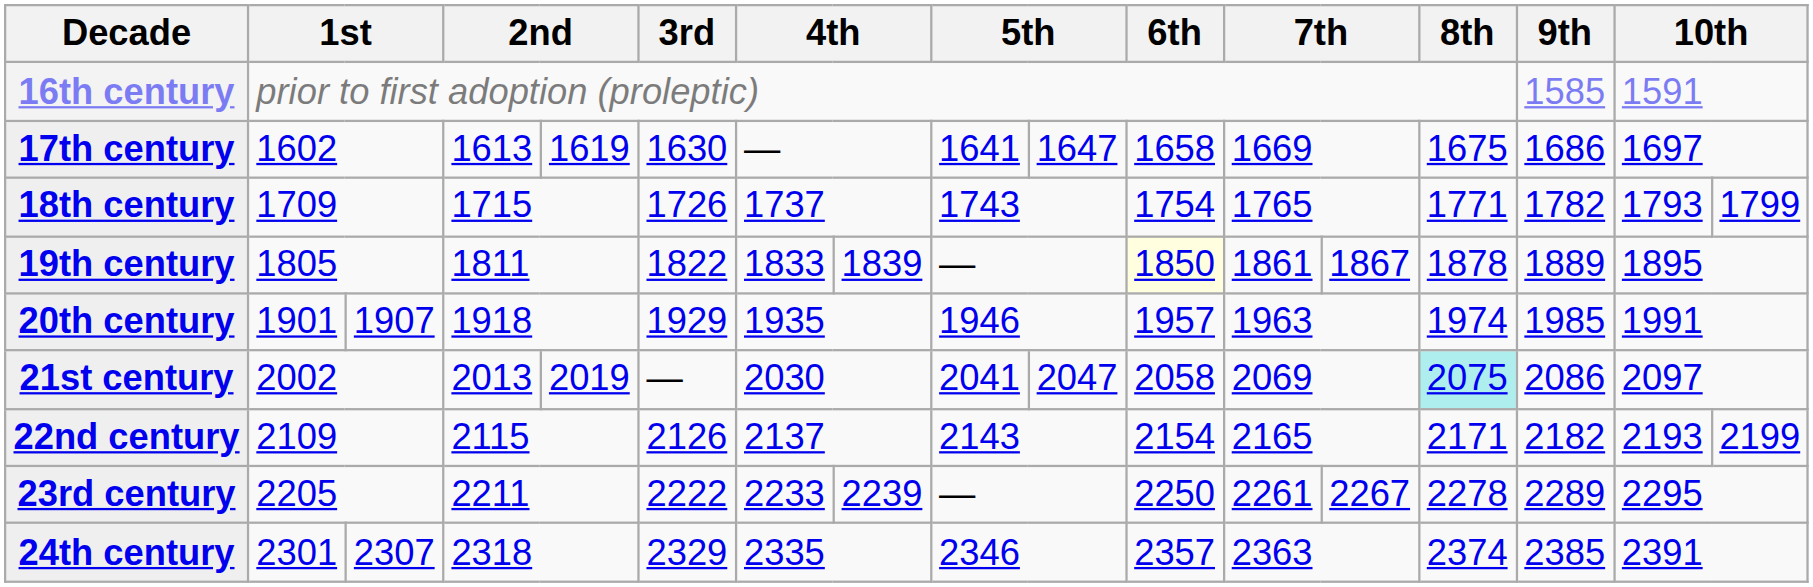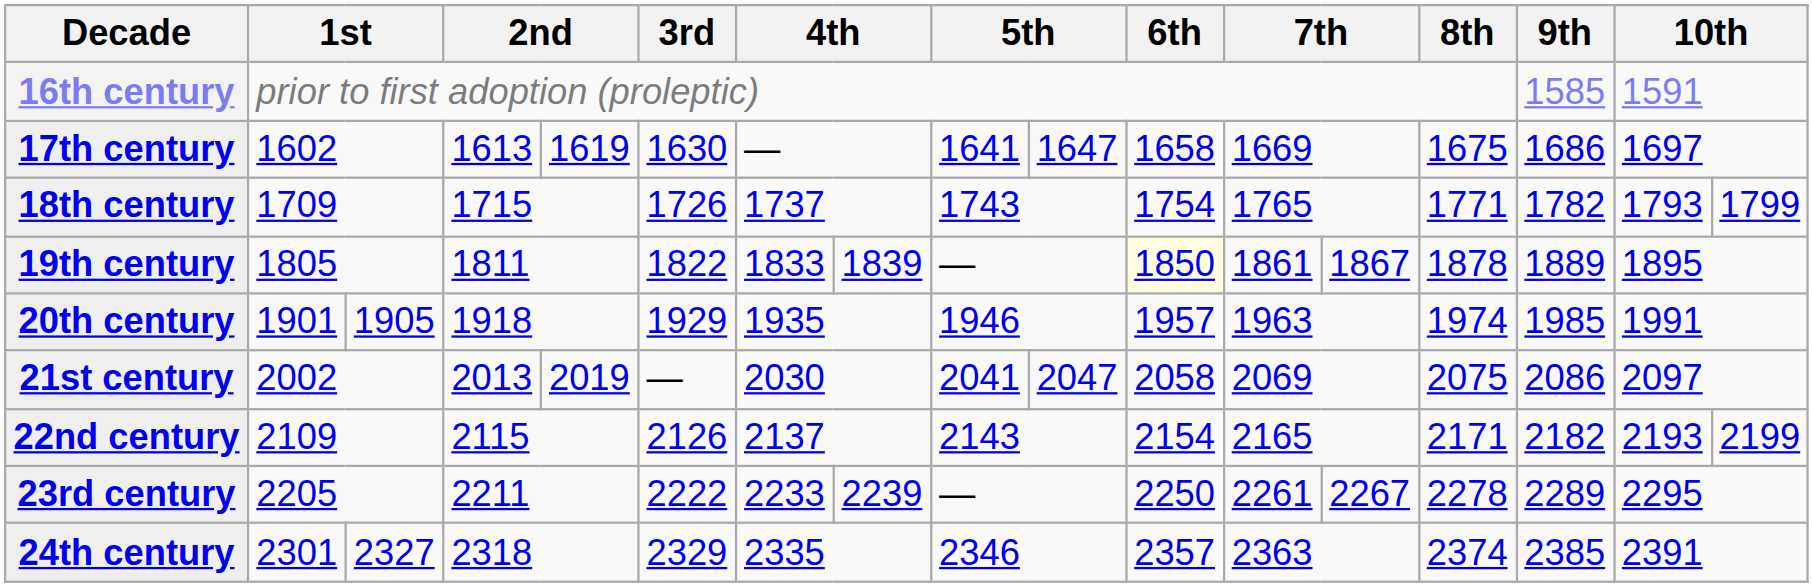20th century | column 3: 1907 -> 1905
21st century | 8th: paleturquoise background -> no background
24th century | column 3: 2307 -> 2327
